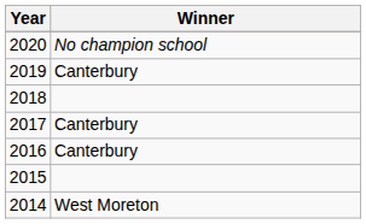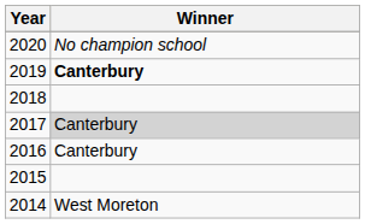2019 | Winner: normal -> bold
2017 | Winner: no background -> lightgrey background
